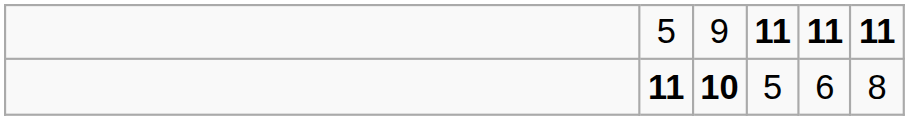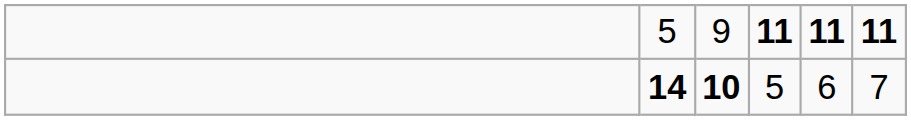row 2 | column 2: 11 -> 14
row 2 | column 6: 8 -> 7
